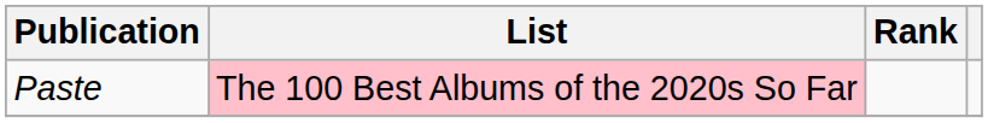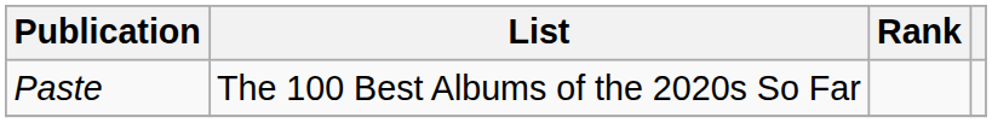Paste | List: pink background -> no background
